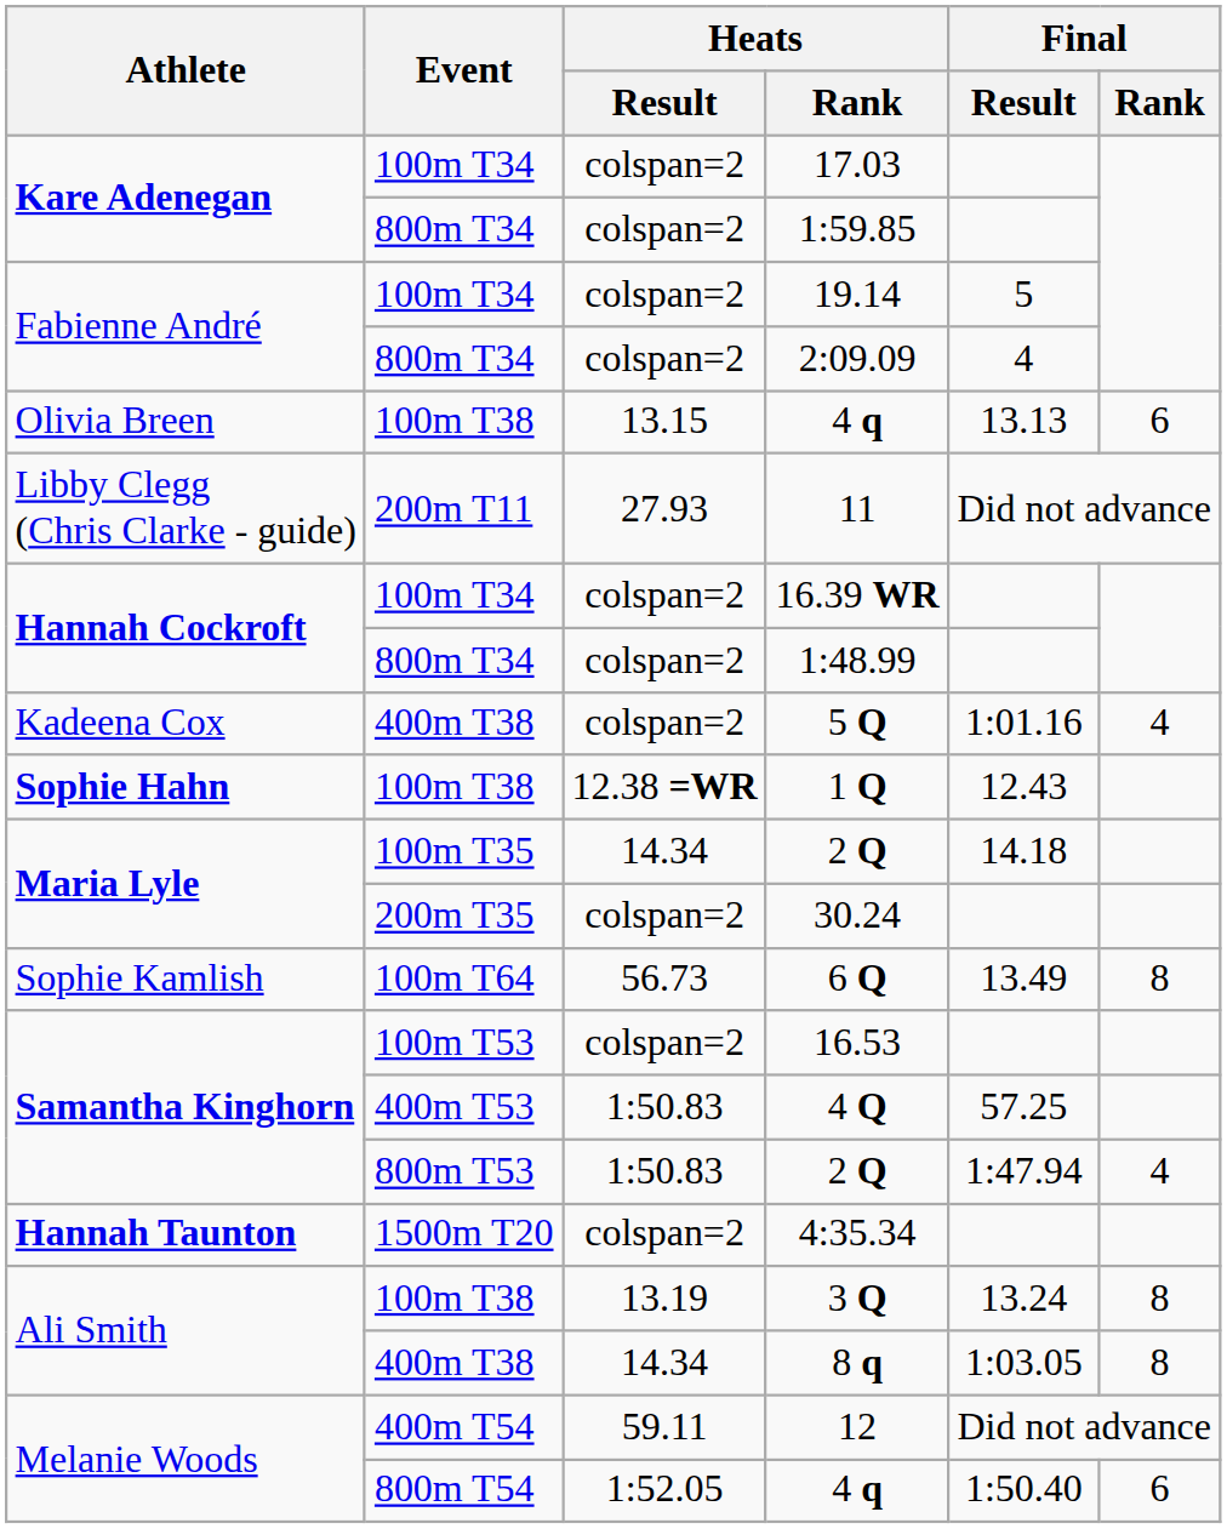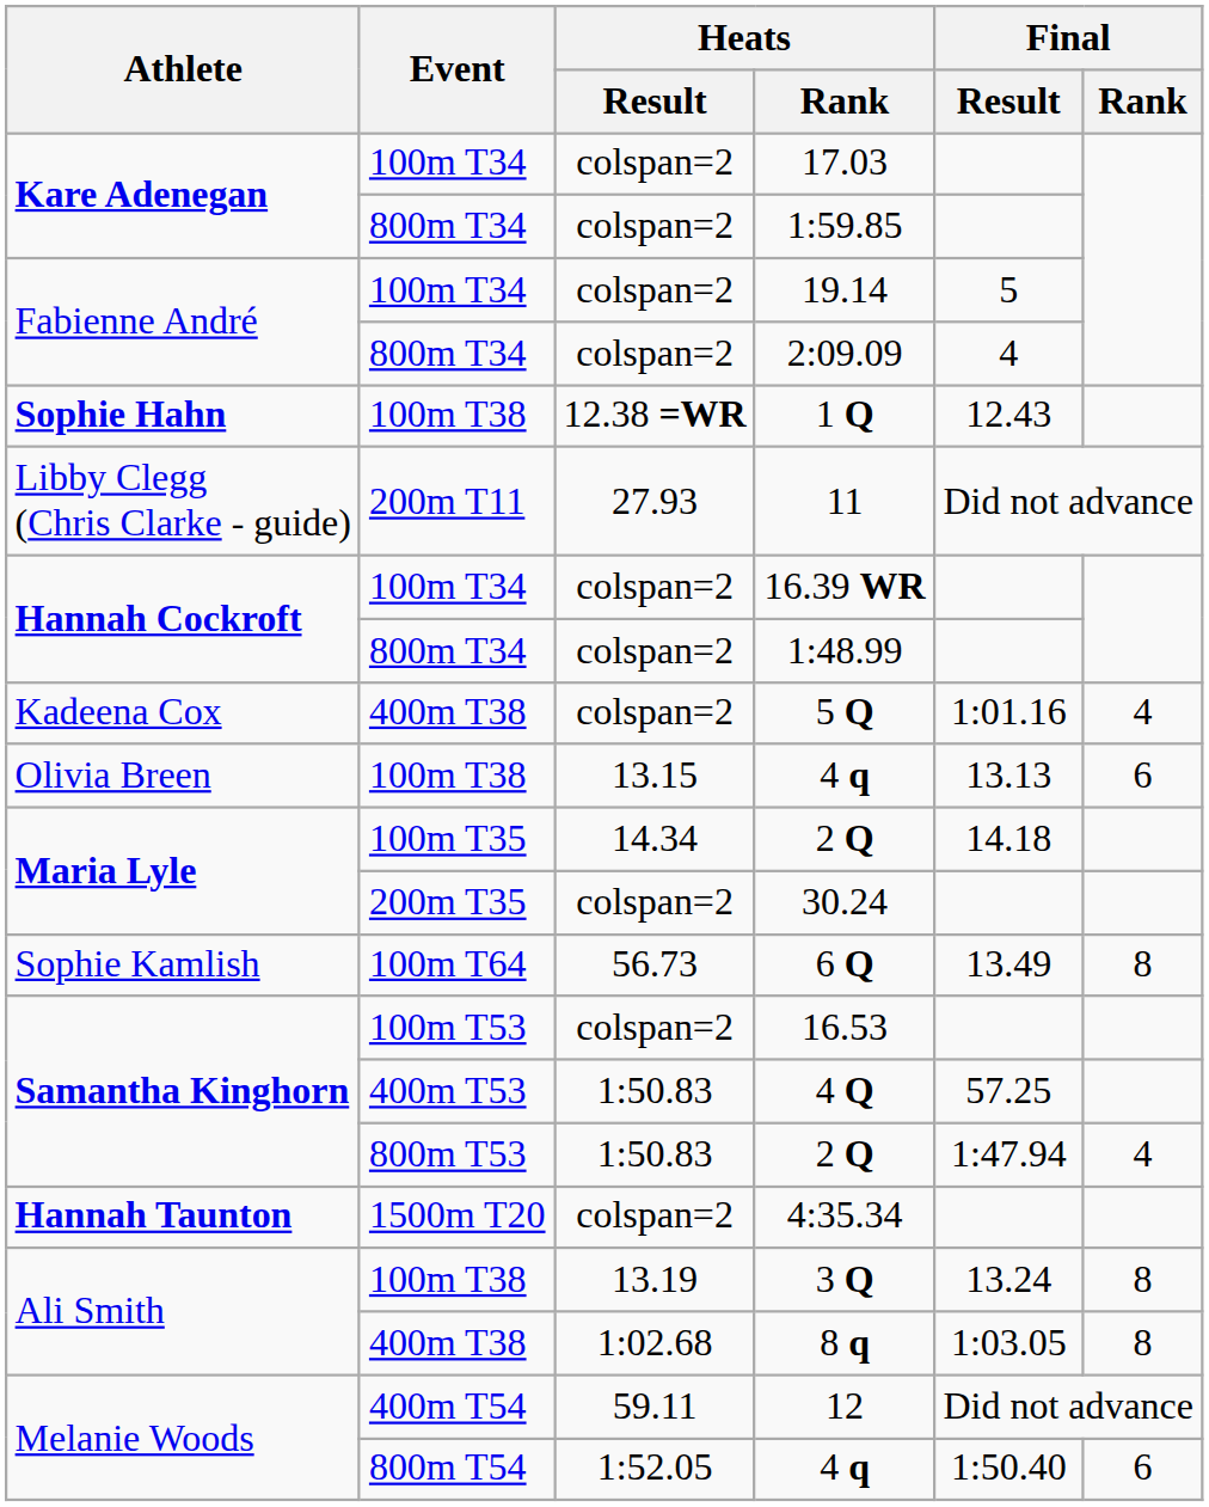rows swapped: 100m T38 / 4 q <-> 1 Q
8 q | Heats / Result: 14.34 -> 1:02.68
